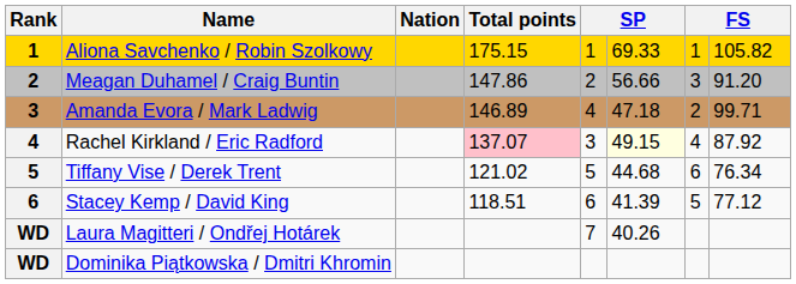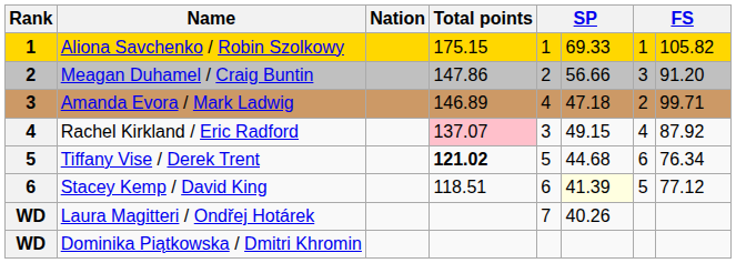Rachel Kirkland / Eric Radford | column 6: lightyellow background -> no background
Tiffany Vise / Derek Trent | Total points: normal -> bold
Stacey Kemp / David King | column 6: no background -> lightyellow background
